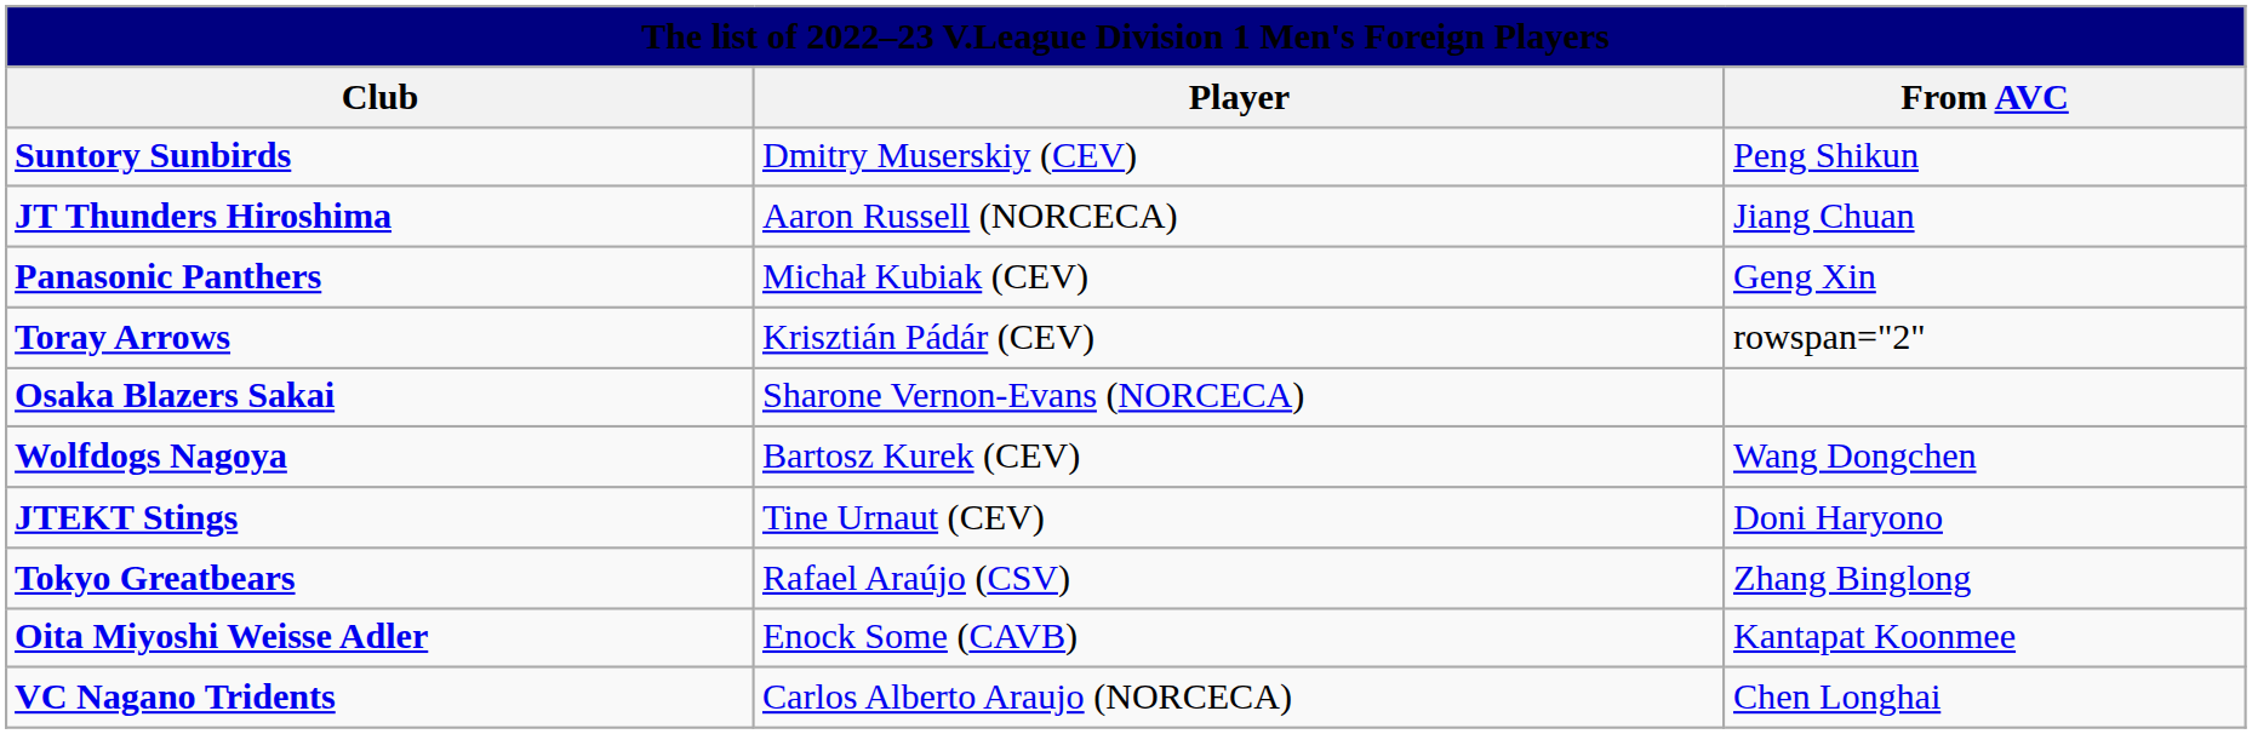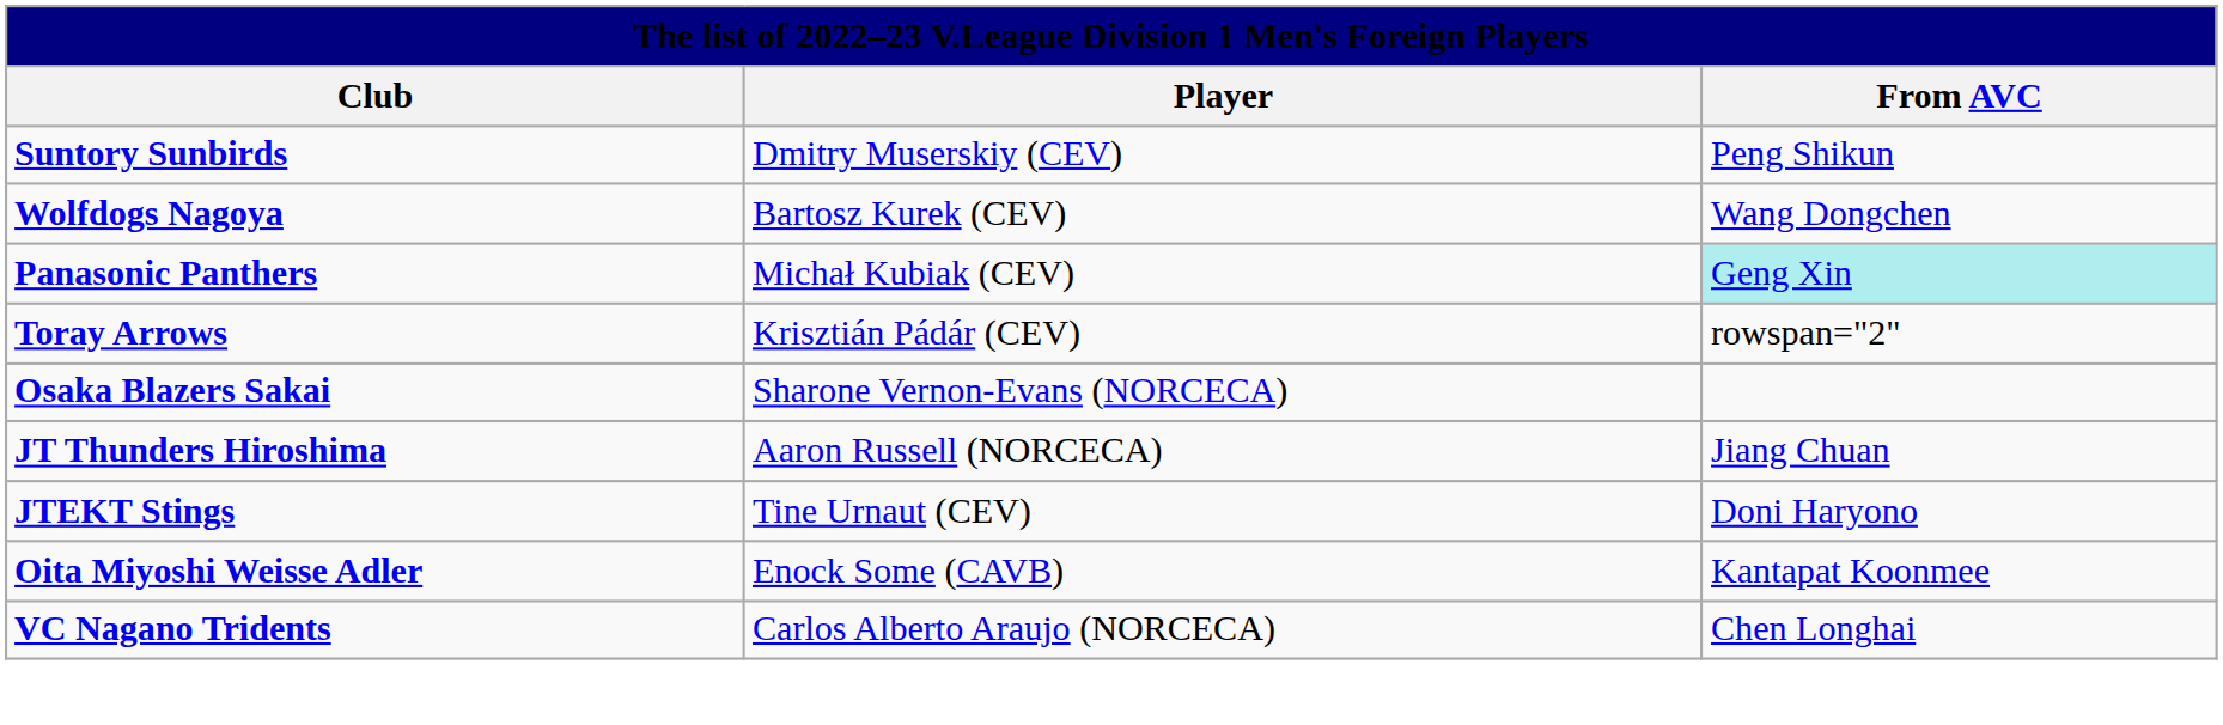rows swapped: Wolfdogs Nagoya <-> JT Thunders Hiroshima
Panasonic Panthers | From AVC: no background -> paleturquoise background
- row: Tokyo Greatbears | Rafael Araújo (CSV) | Zhang Binglong
